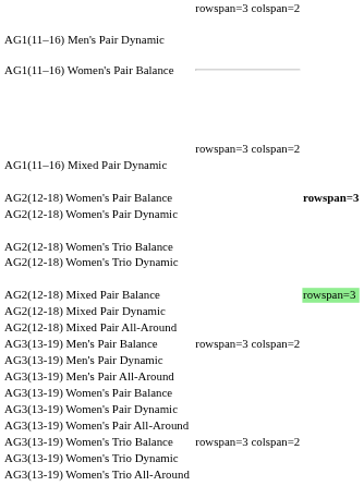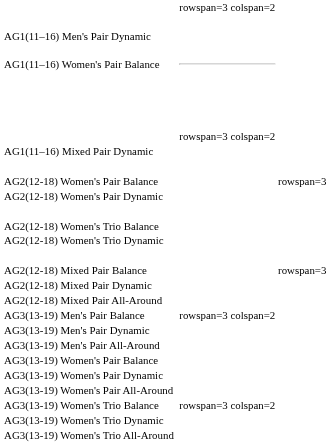AG2(12-18) Women's Pair Balance | column 3: bold -> normal
AG2(12-18) Mixed Pair Balance | column 3: lightgreen background -> no background
